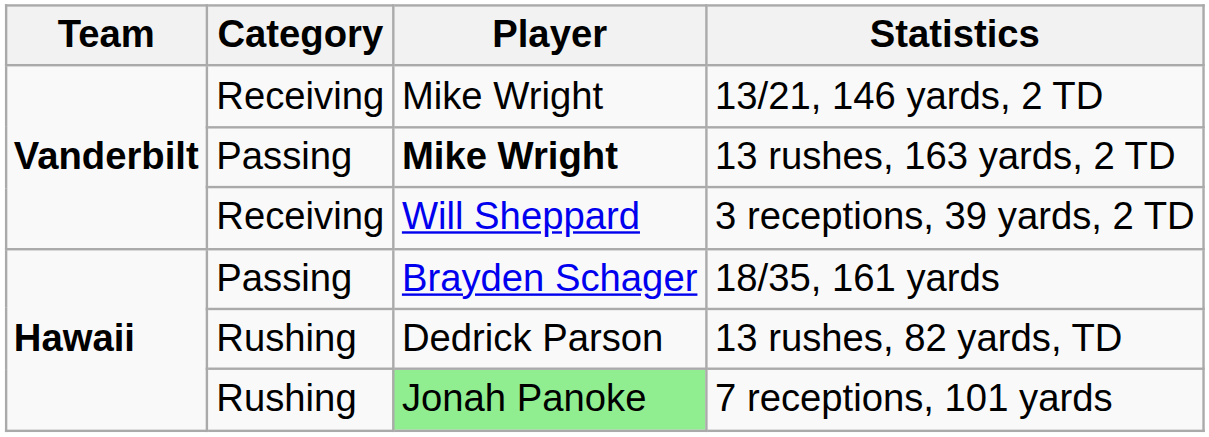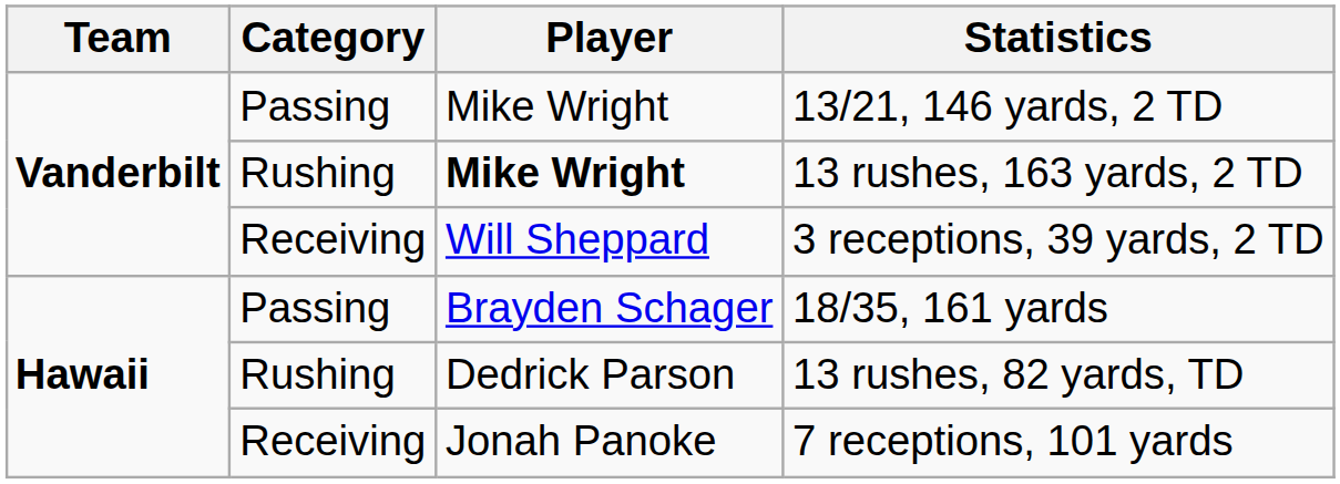13/21, 146 yards, 2 TD | Category: Receiving -> Passing
13 rushes, 163 yards, 2 TD | Category: Passing -> Rushing
7 receptions, 101 yards | Category: Rushing -> Receiving
7 receptions, 101 yards | Player: lightgreen background -> no background
